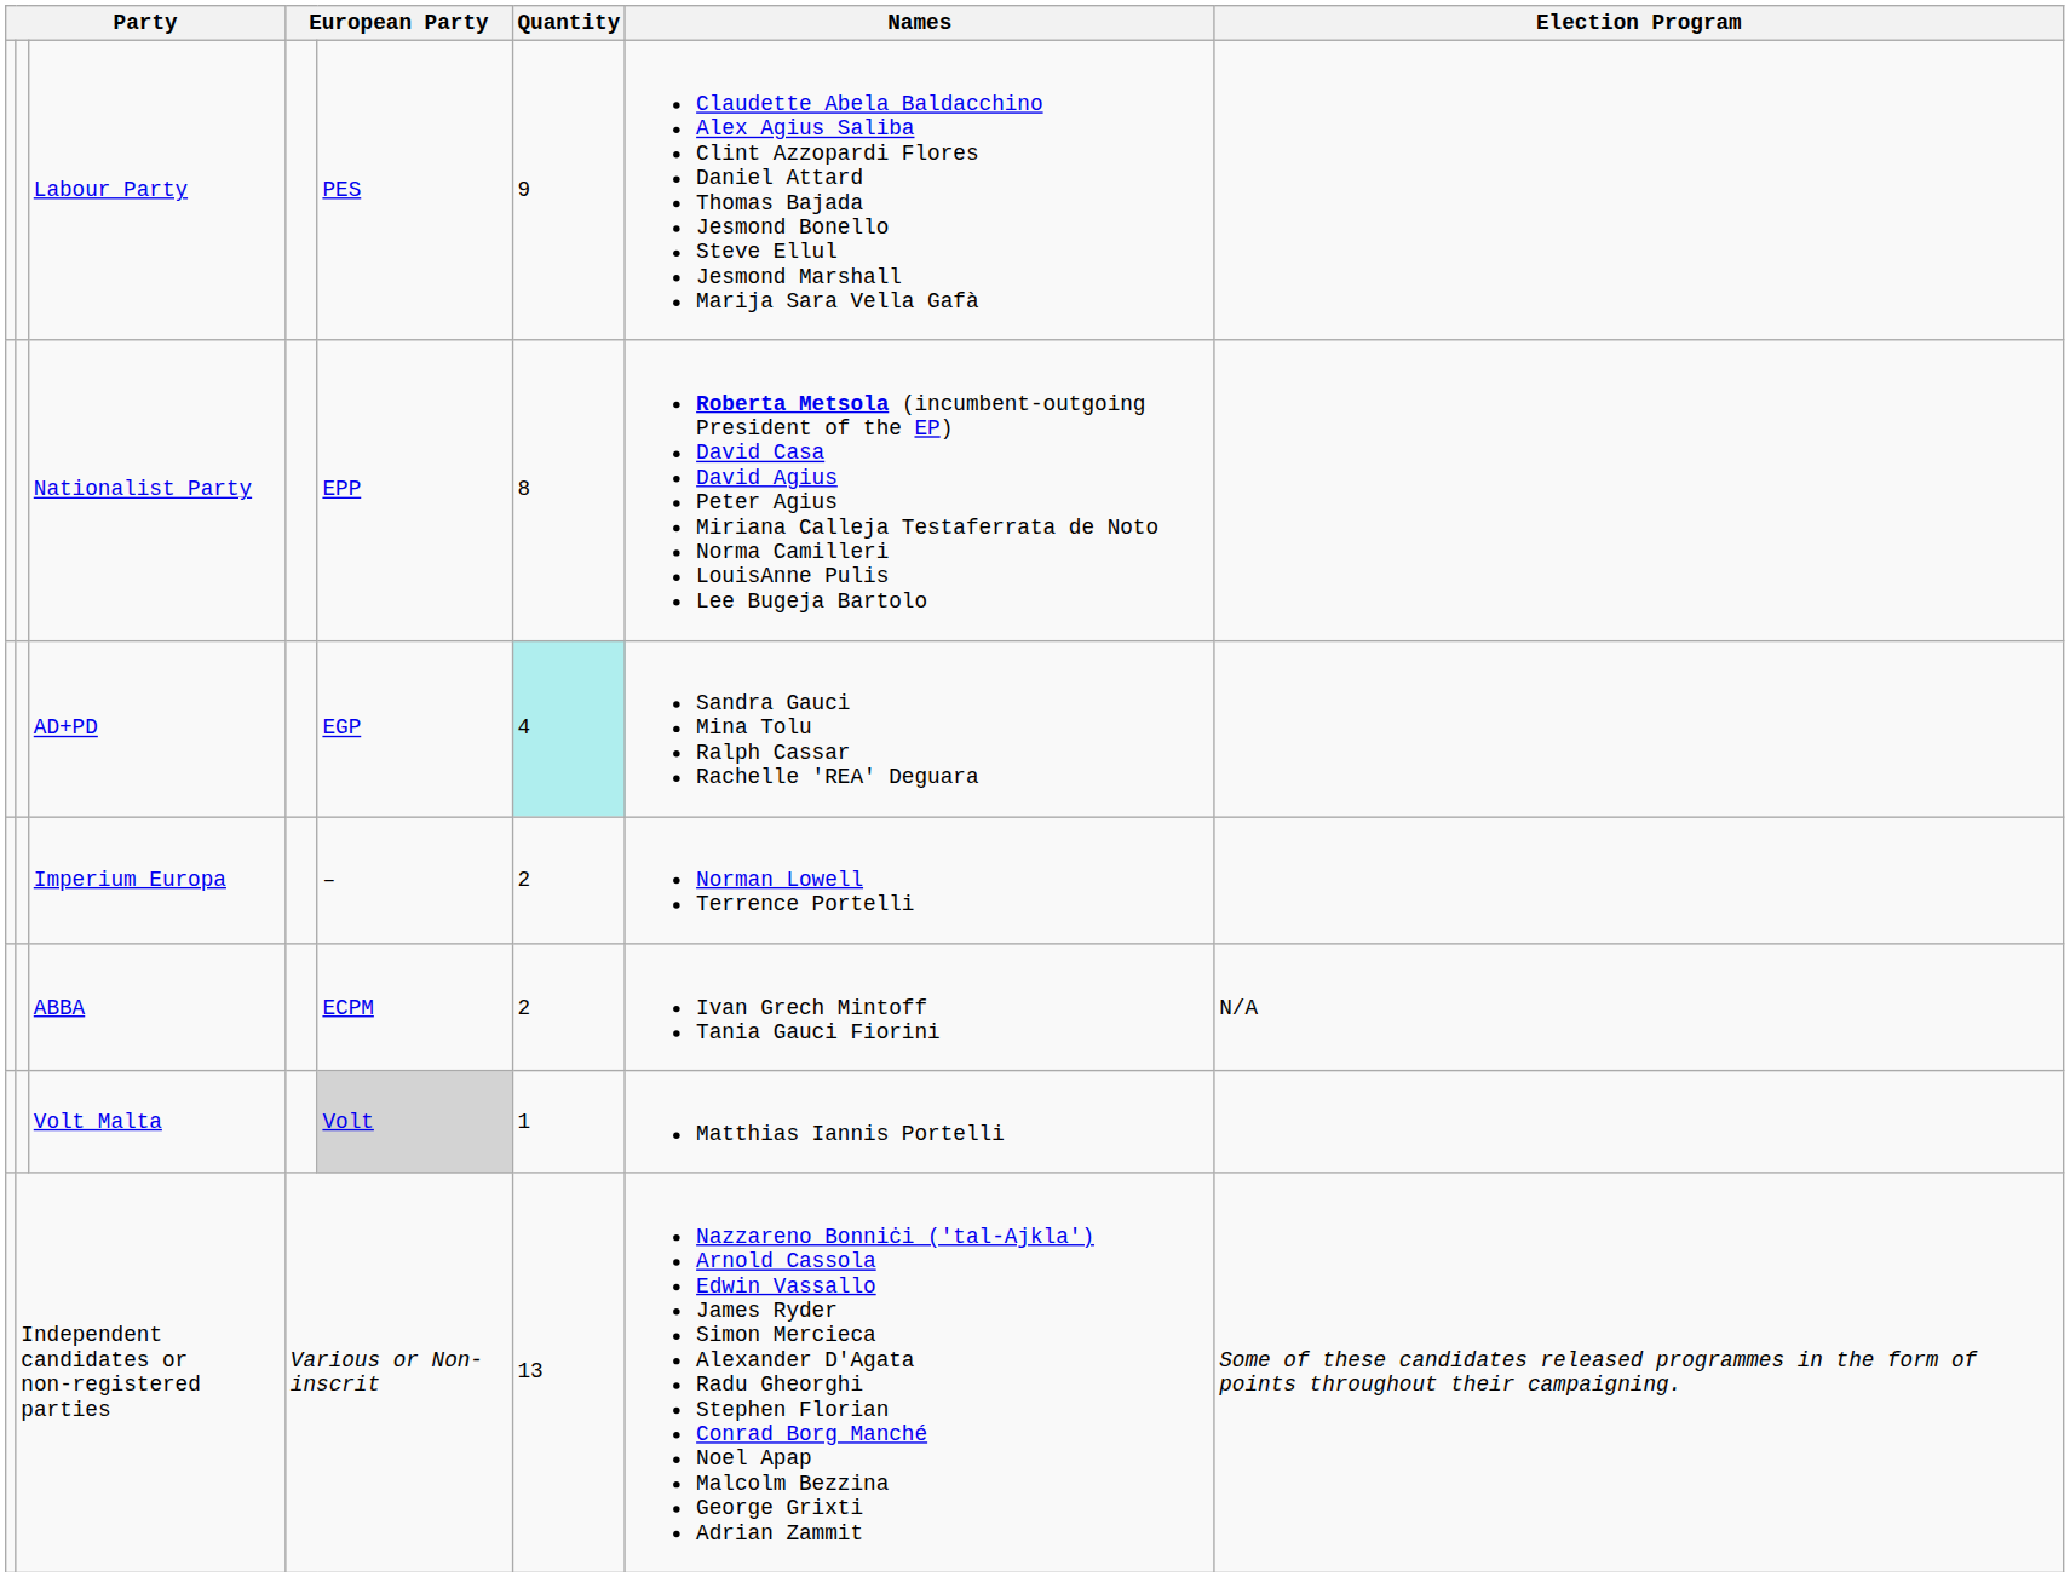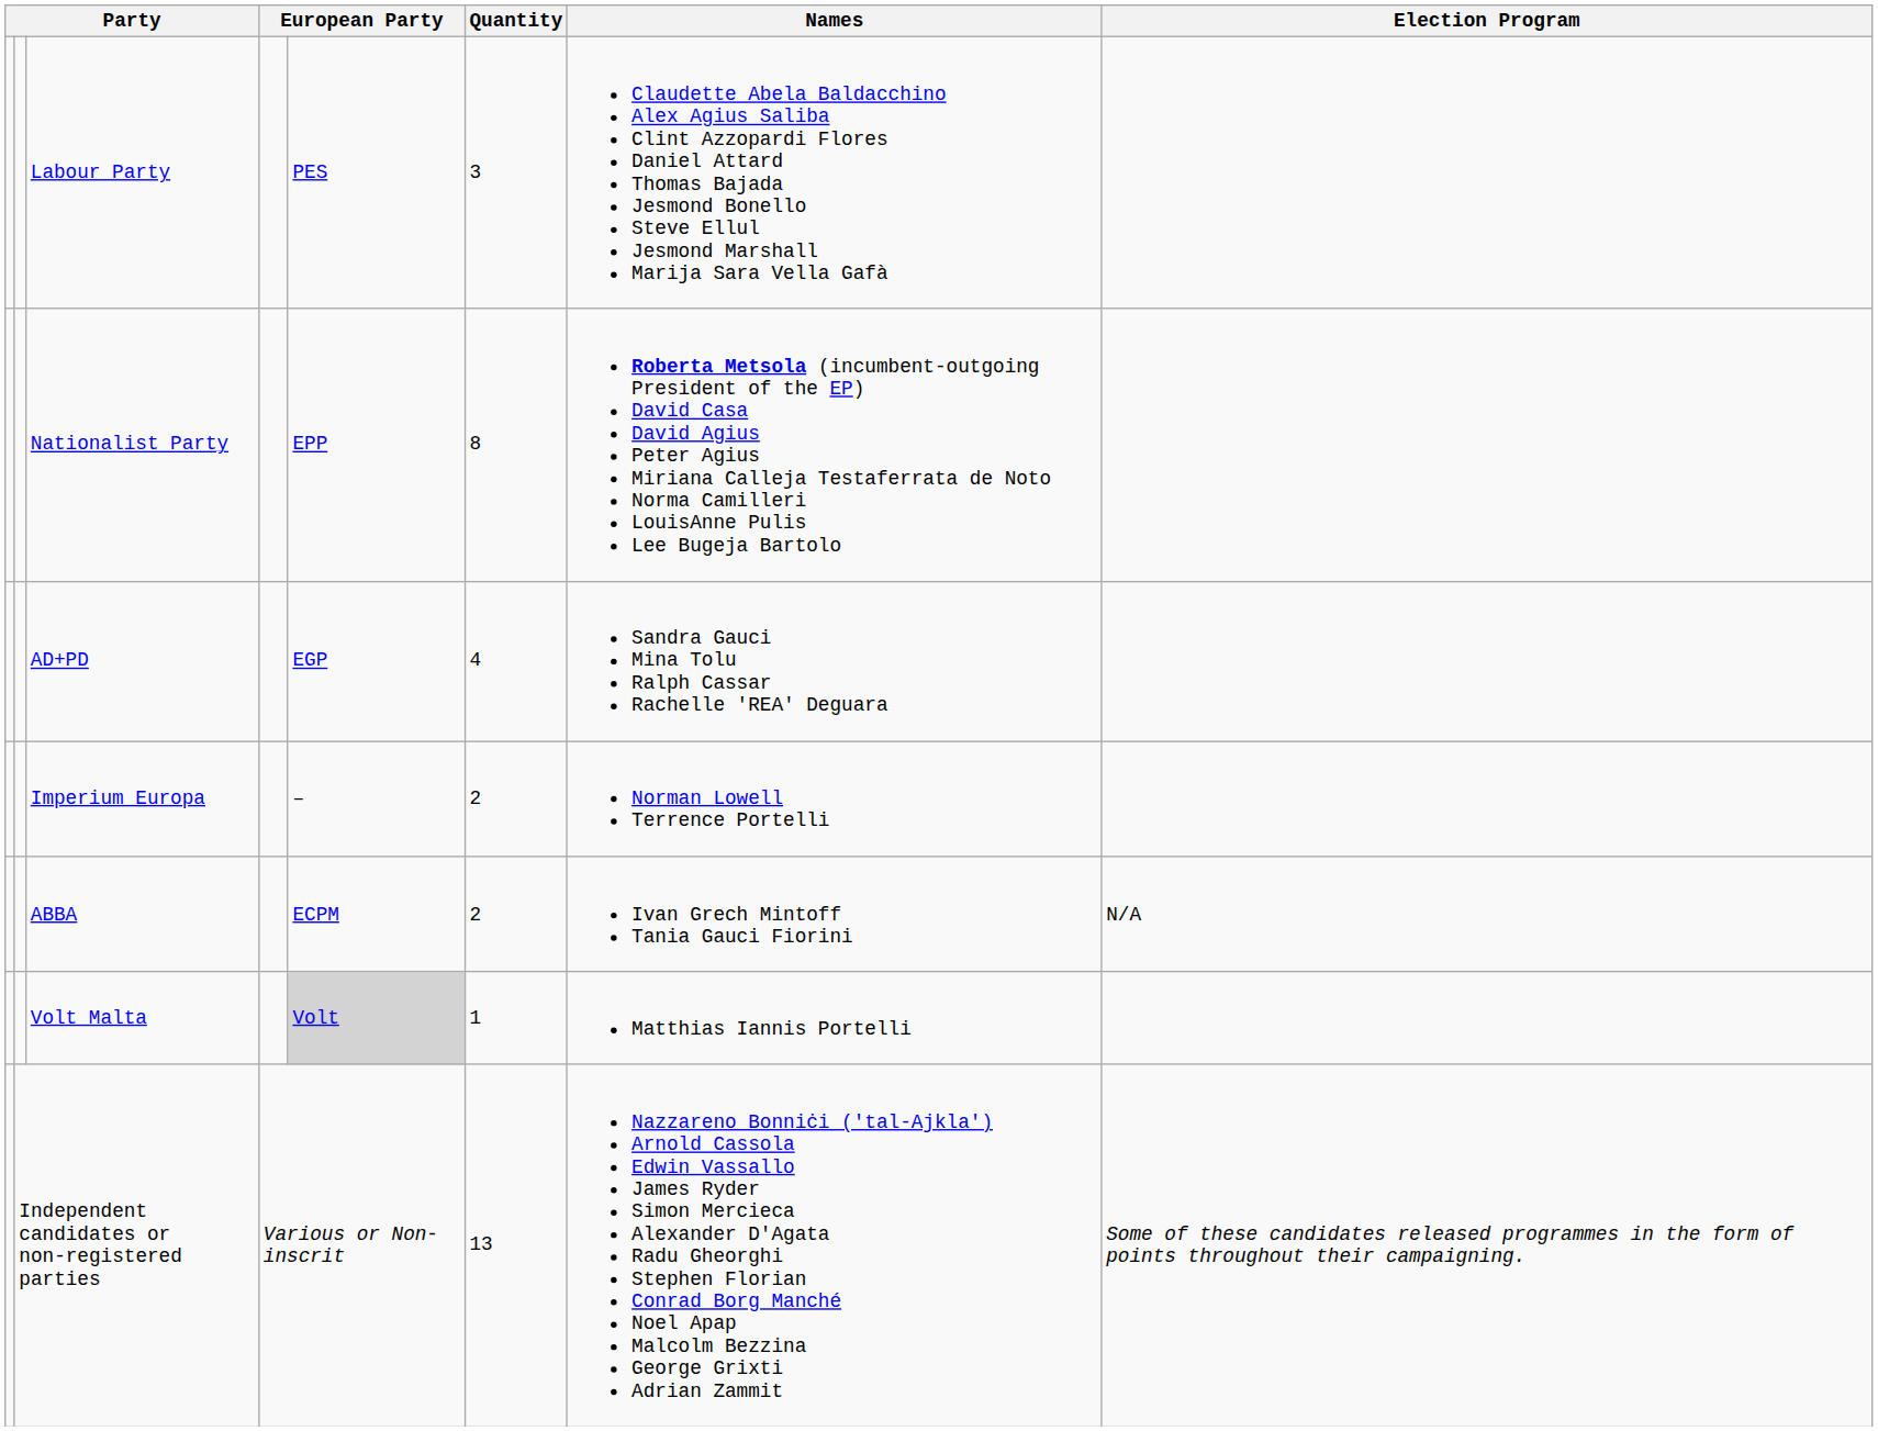Labour Party | Quantity: 9 -> 3
AD+PD | Quantity: paleturquoise background -> no background
